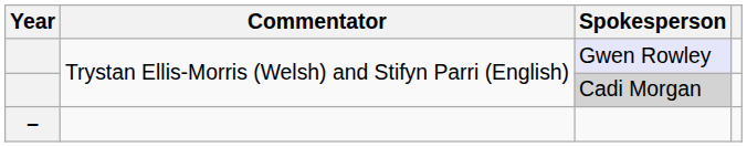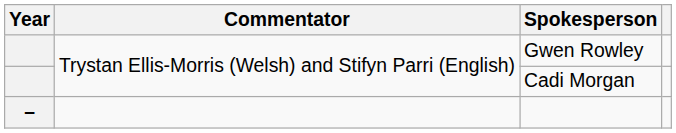Gwen Rowley | Spokesperson: lavender background -> no background
Cadi Morgan | Spokesperson: lightgrey background -> no background
